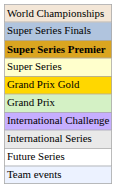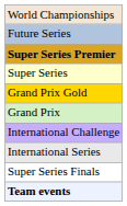row 2 | column 1: Super Series Finals -> Future Series
row 9 | column 1: Future Series -> Super Series Finals
row 10 | column 1: normal -> bold
